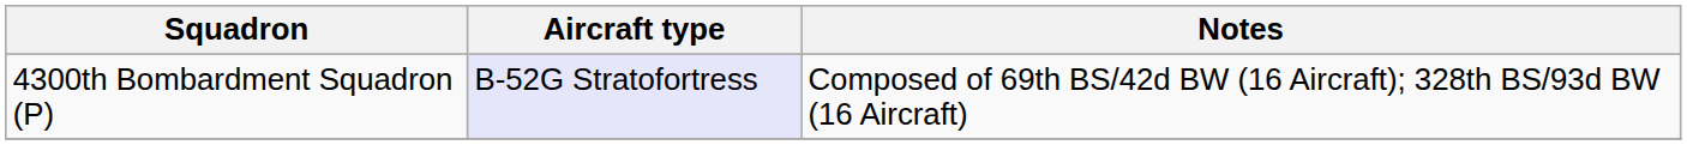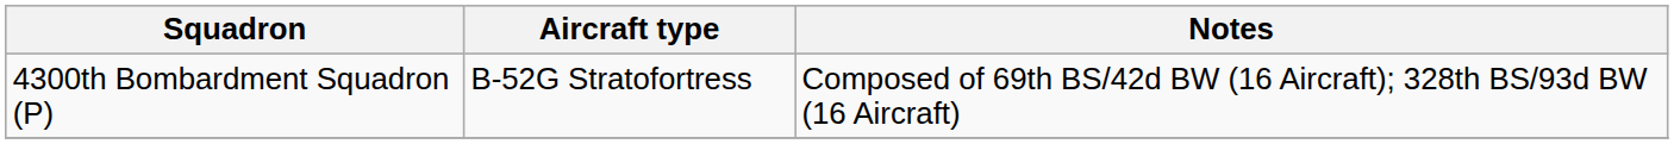4300th Bombardment Squadron (P) | Aircraft type: lavender background -> no background
